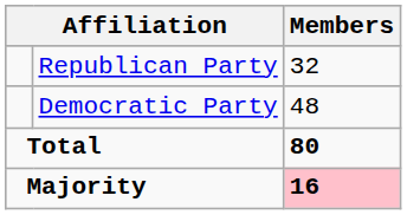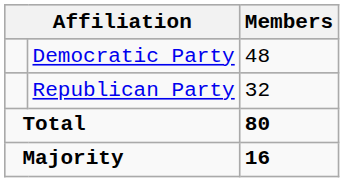rows swapped: Democratic Party <-> Republican Party
Majority | Members: pink background -> no background
